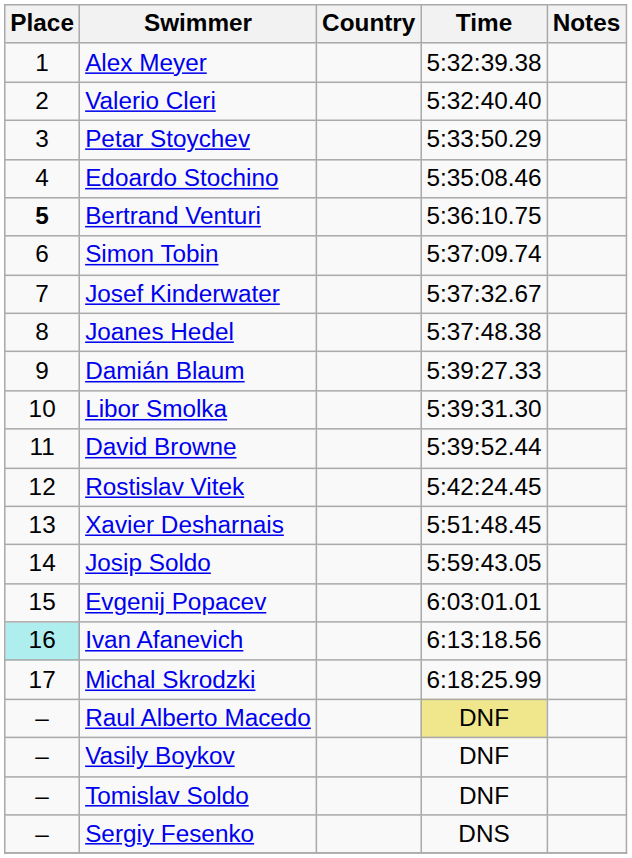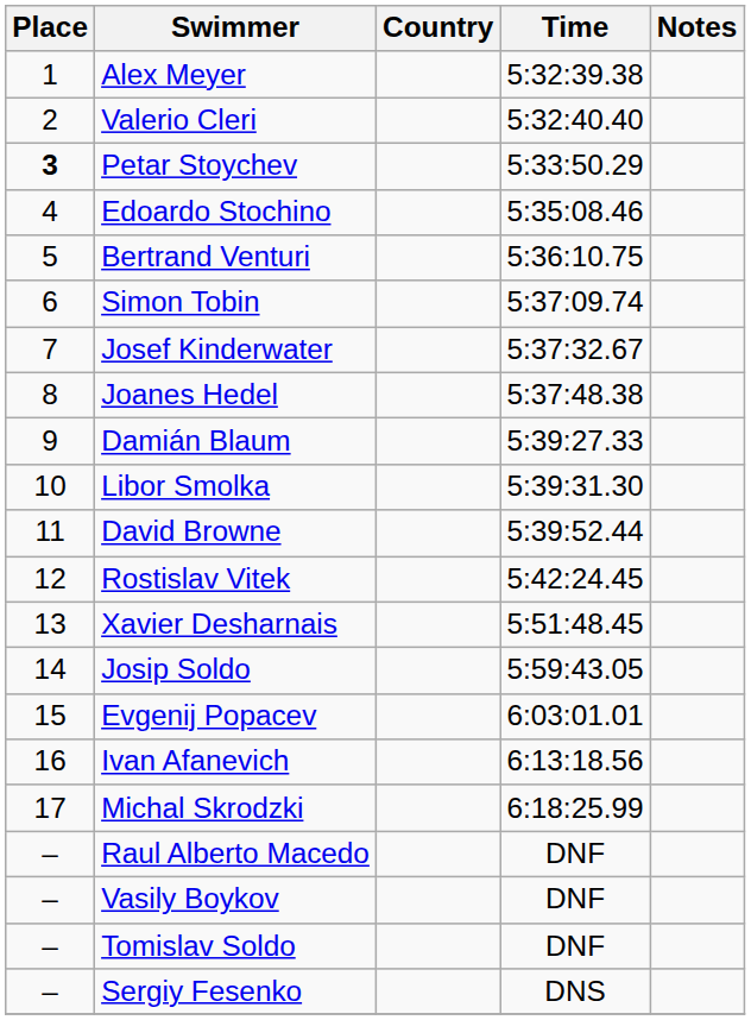Petar Stoychev | Place: normal -> bold
Bertrand Venturi | Place: bold -> normal
Ivan Afanevich | Place: paleturquoise background -> no background
Raul Alberto Macedo | Time: khaki background -> no background
